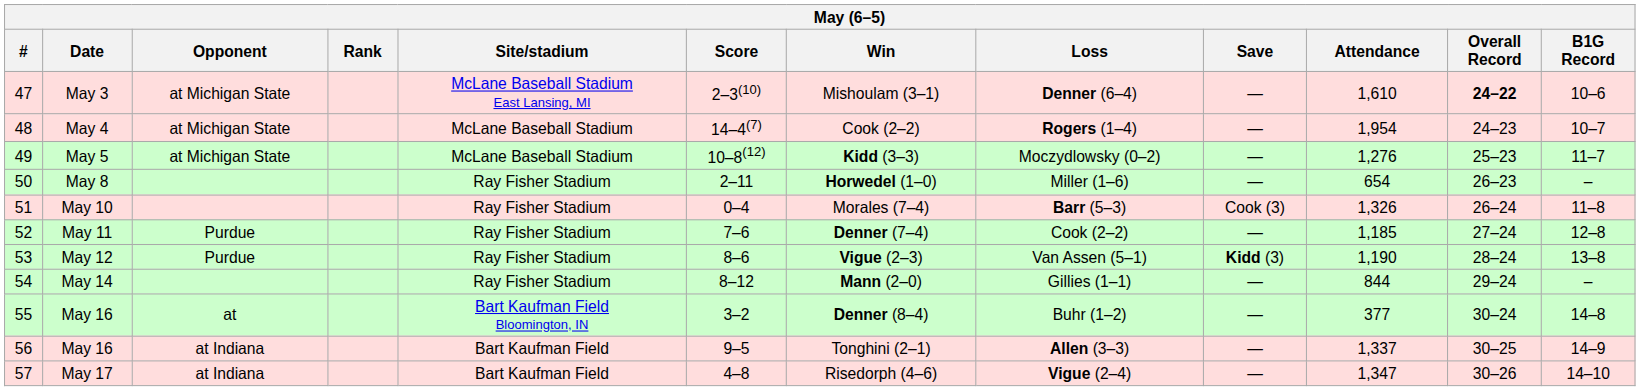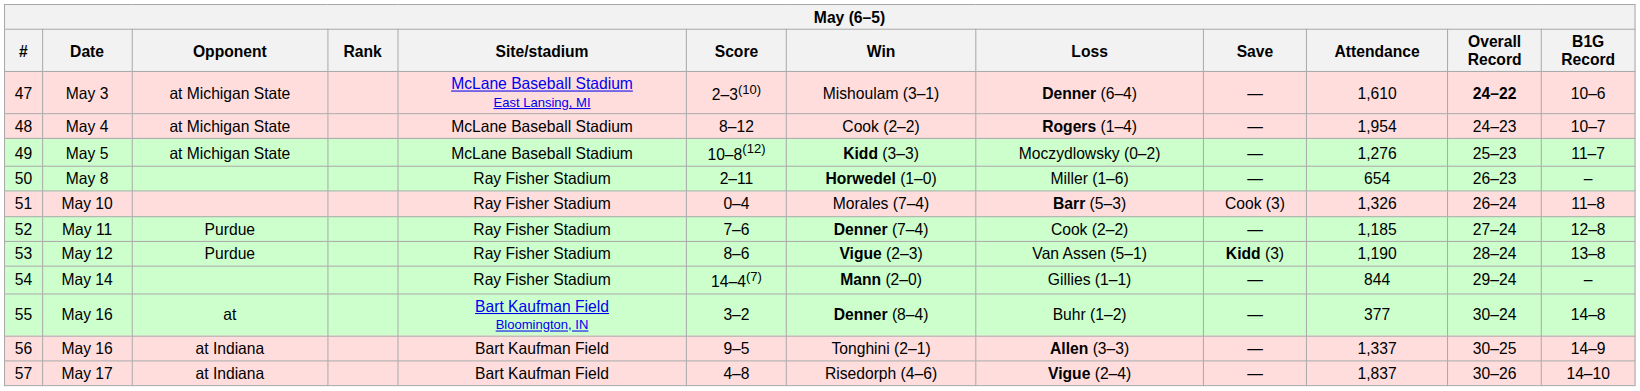May 4 | Score: 14–4(7) -> 8–12
May 14 | Score: 8–12 -> 14–4(7)
May 17 | Attendance: 1,347 -> 1,837
